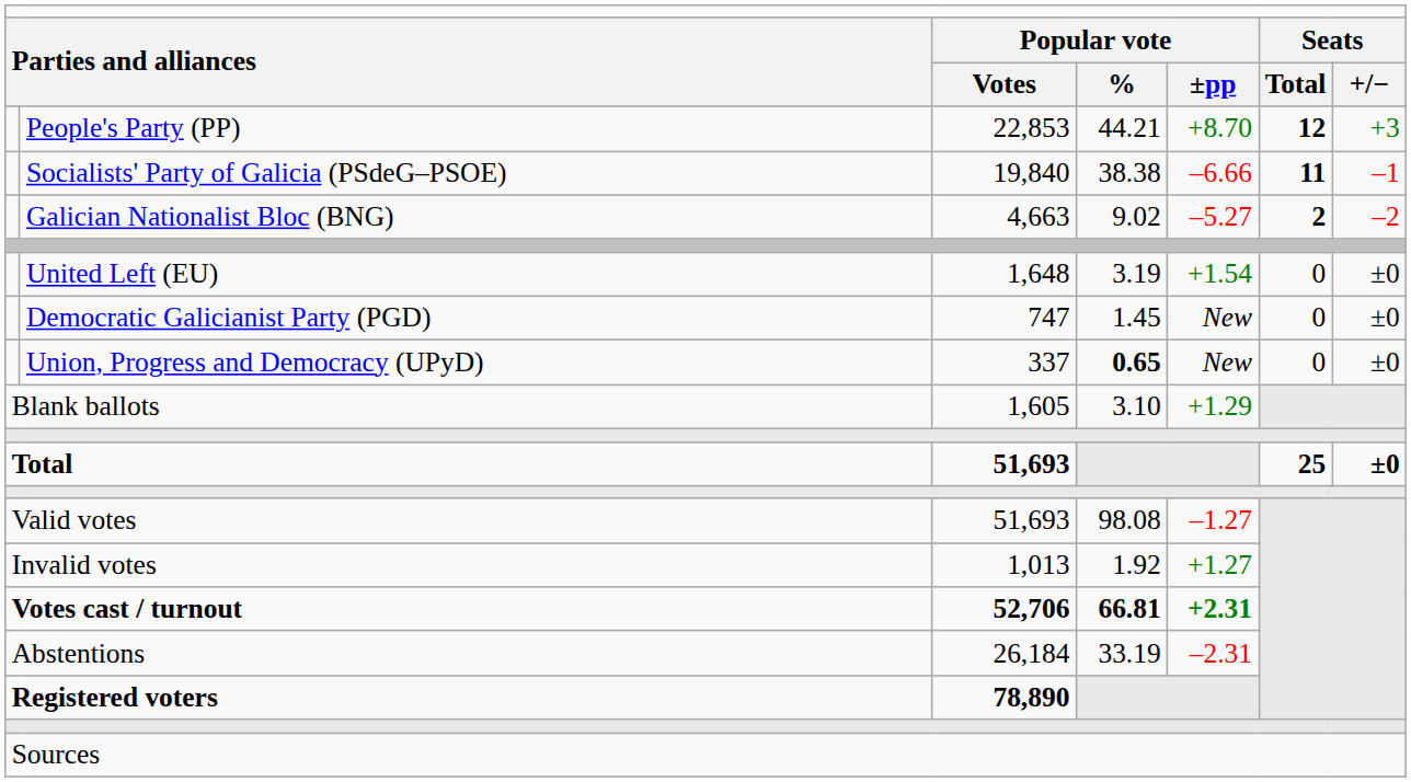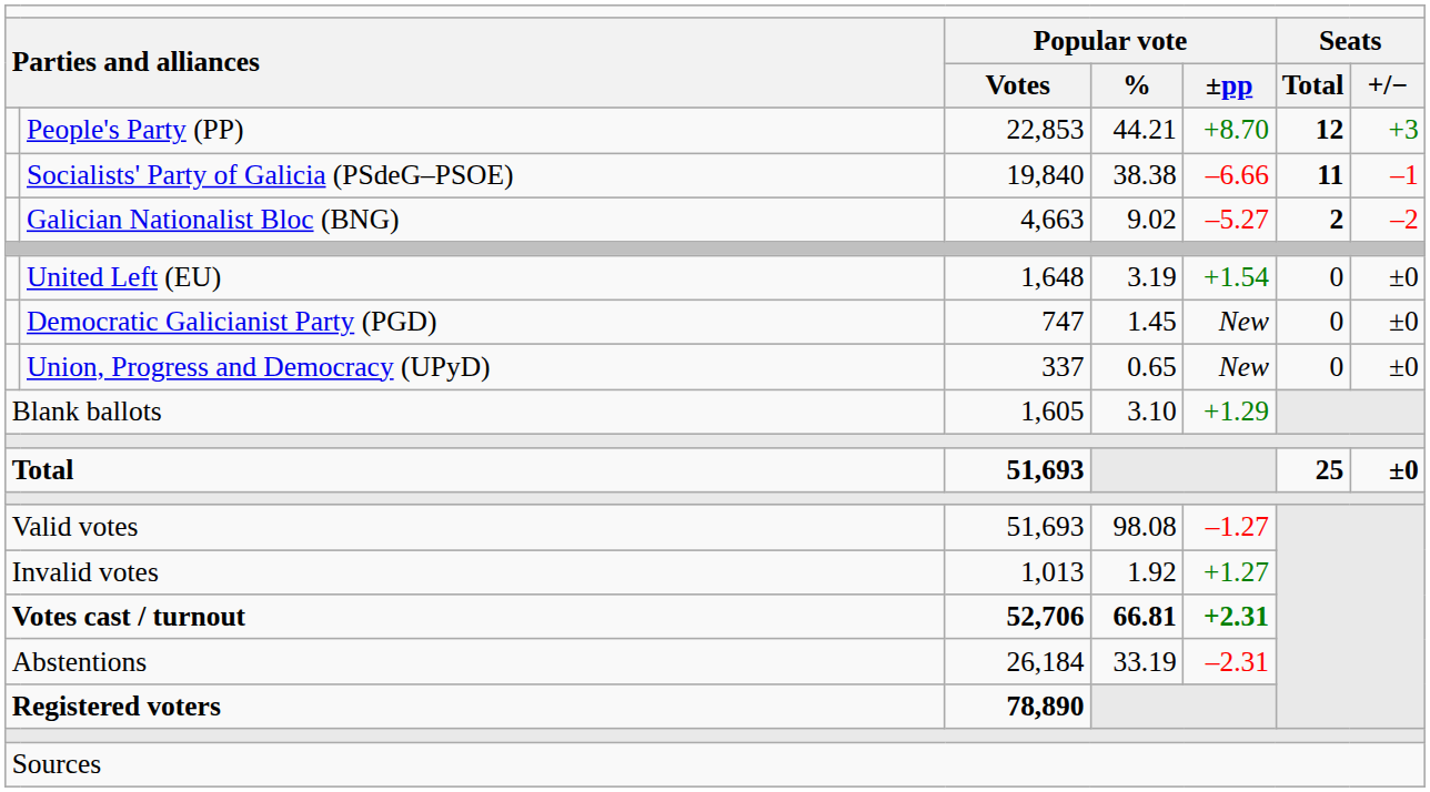Union, Progress and Democracy (UPyD) | column 4: bold -> normal
